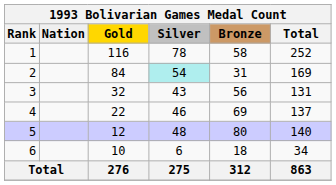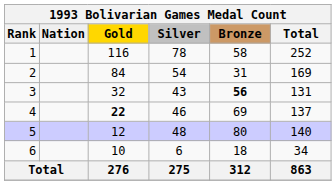2 | Silver: paleturquoise background -> no background
3 | Bronze: normal -> bold
4 | Gold: normal -> bold
